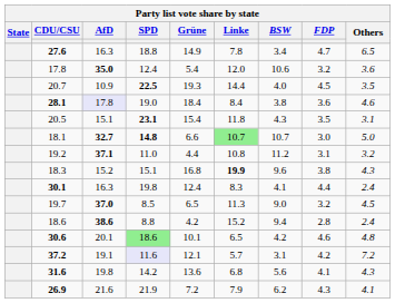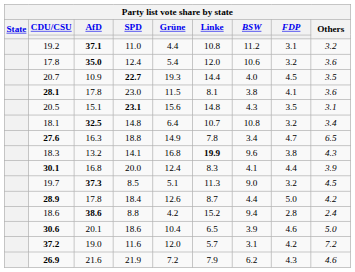rows swapped: 27.6 <-> 19.2
20.7 | SPD: 22.5 -> 22.7
28.1 | AfD: lavender background -> no background
28.1 | SPD: 19.0 -> 23.0
28.1 | Grüne: 18.4 -> 11.5
28.1 | Linke: 8.4 -> 8.1
28.1 | FDP: 3.6 -> 4.1
28.1 | Others: 4.6 -> 3.6
20.5 | Grüne: 15.4 -> 15.6
20.5 | Linke: 11.8 -> 14.8
18.1 | AfD: 32.7 -> 32.5
18.1 | SPD: bold -> normal
18.1 | Grüne: 6.6 -> 6.4
18.1 | Linke: lightgreen background -> no background
18.1 | BSW: 10.7 -> 10.8
18.1 | FDP: 3.0 -> 3.2
18.1 | Others: 5.0 -> 3.4
18.3 | AfD: 15.2 -> 13.2
18.3 | SPD: 15.1 -> 14.1
30.1 | AfD: 16.3 -> 16.8
30.1 | SPD: 19.8 -> 20.0
30.1 | Others: 2.4 -> 3.9
19.7 | AfD: 37.0 -> 37.3
19.7 | Grüne: 6.5 -> 5.1
+ row: 28.9 | 17.8 | 18.4 | 12.6 | 8.7 | 4.4 | 5.0 | 4.2
30.6 | SPD: lightgreen background -> no background
30.6 | Grüne: 10.1 -> 10.4
30.6 | BSW: 4.2 -> 3.9
30.6 | Others: 4.8 -> 5.0
37.2 | AfD: 19.1 -> 19.0
37.2 | SPD: lavender background -> no background
37.2 | Grüne: 12.1 -> 12.0
- row: 31.6 | 19.8 | 14.2 | 13.6 | 6.8 | 5.6 | 4.1 | 4.3
26.9 | Others: 4.1 -> 4.6
